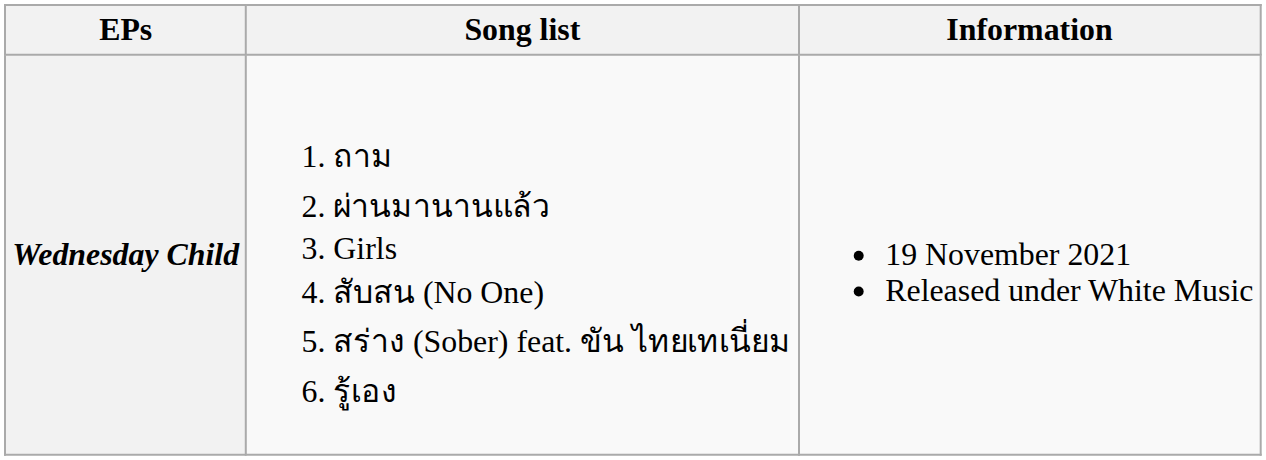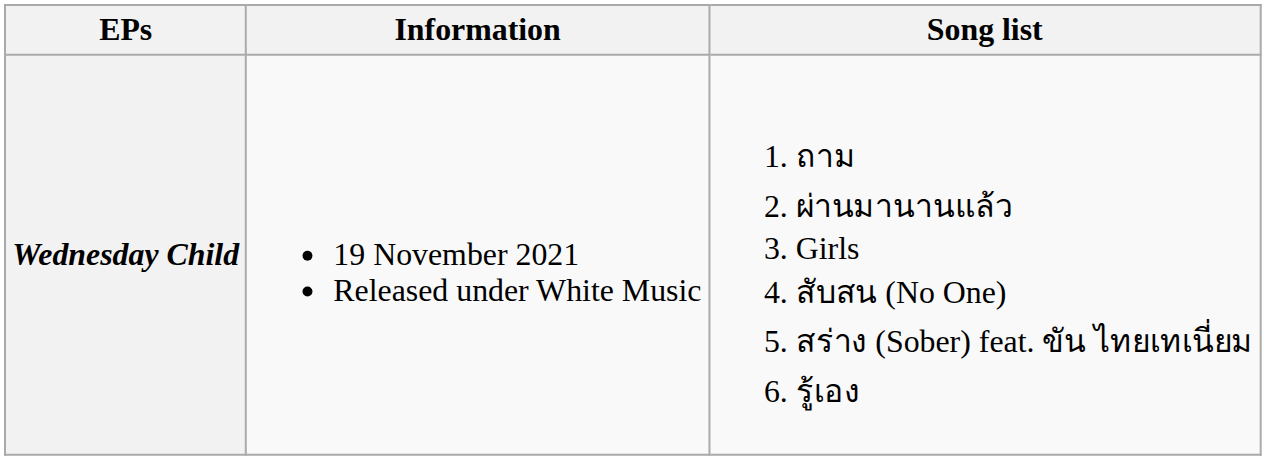columns swapped: Information <-> Song list
